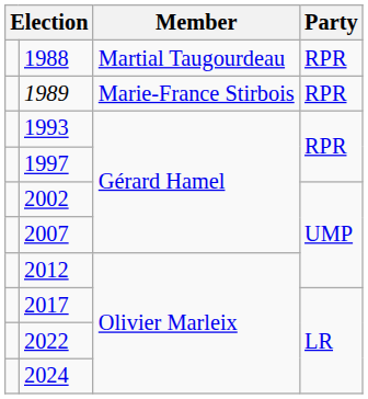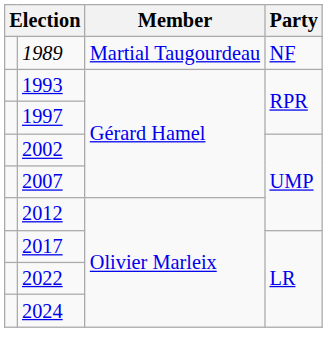- row: 1988 | Martial Taugourdeau | RPR
1989 | Member: Marie-France Stirbois -> Martial Taugourdeau
1989 | Party: RPR -> NF
